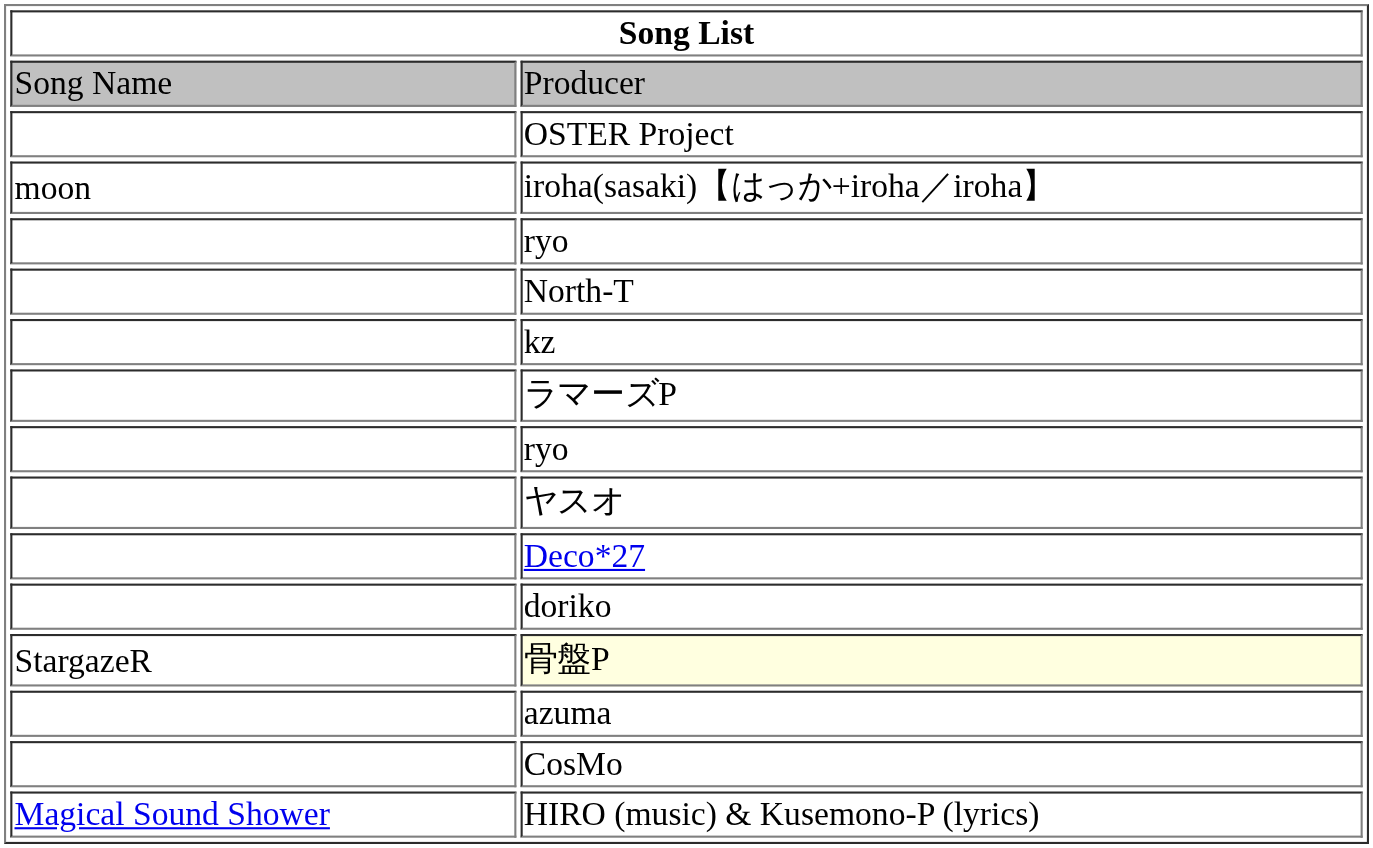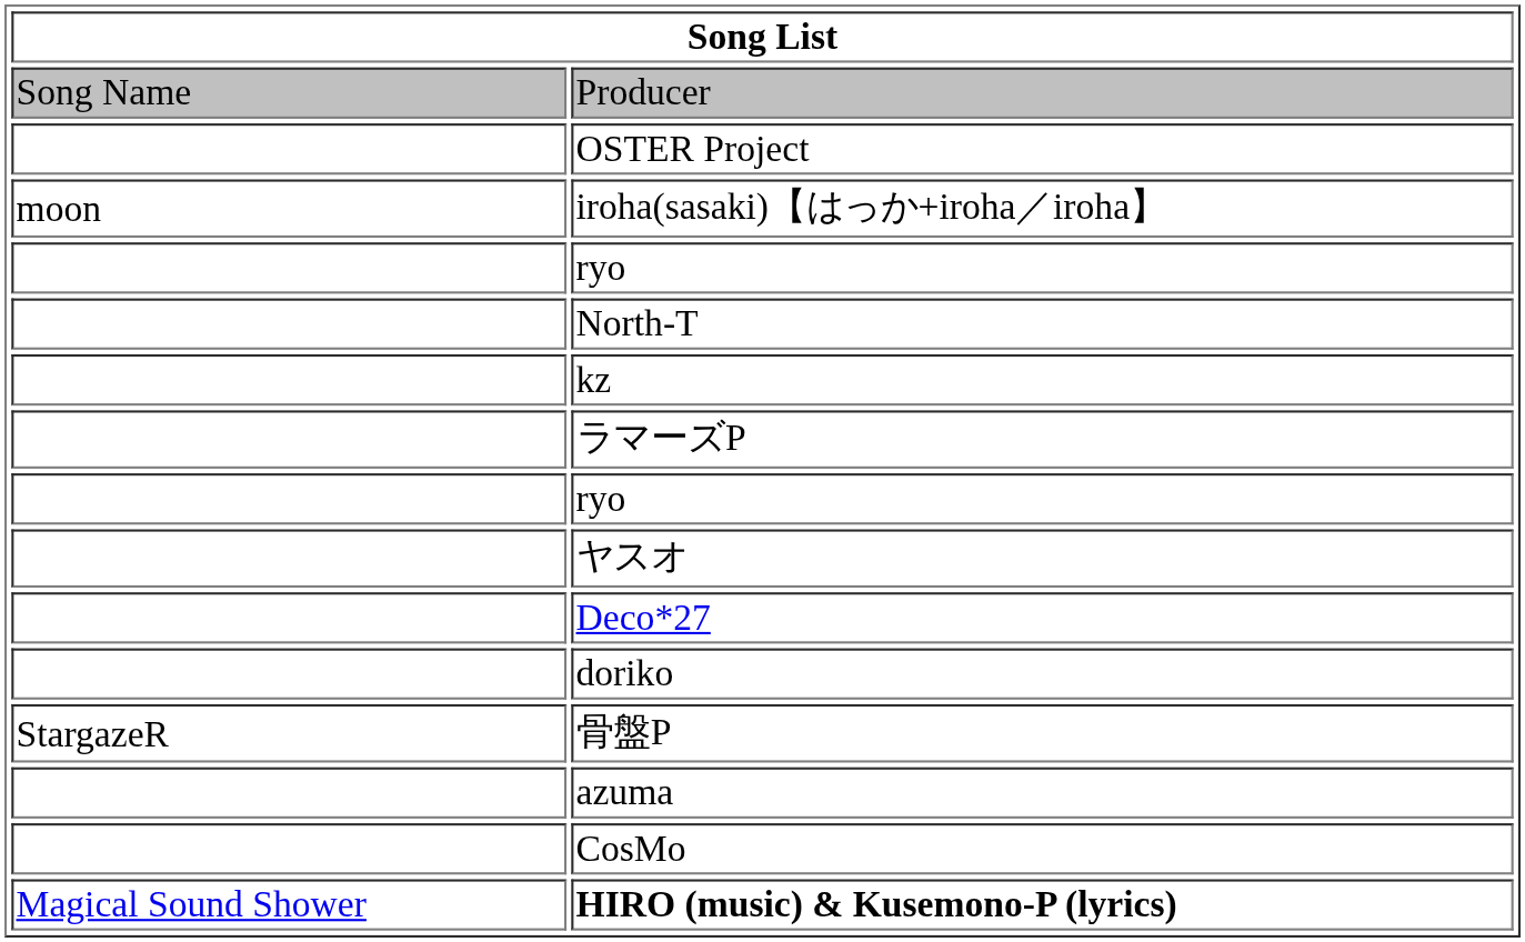骨盤P | column 2: lightyellow background -> no background
HIRO (music) & Kusemono-P (lyrics) | column 2: normal -> bold
